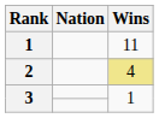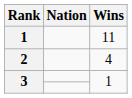2 | Wins: khaki background -> no background
